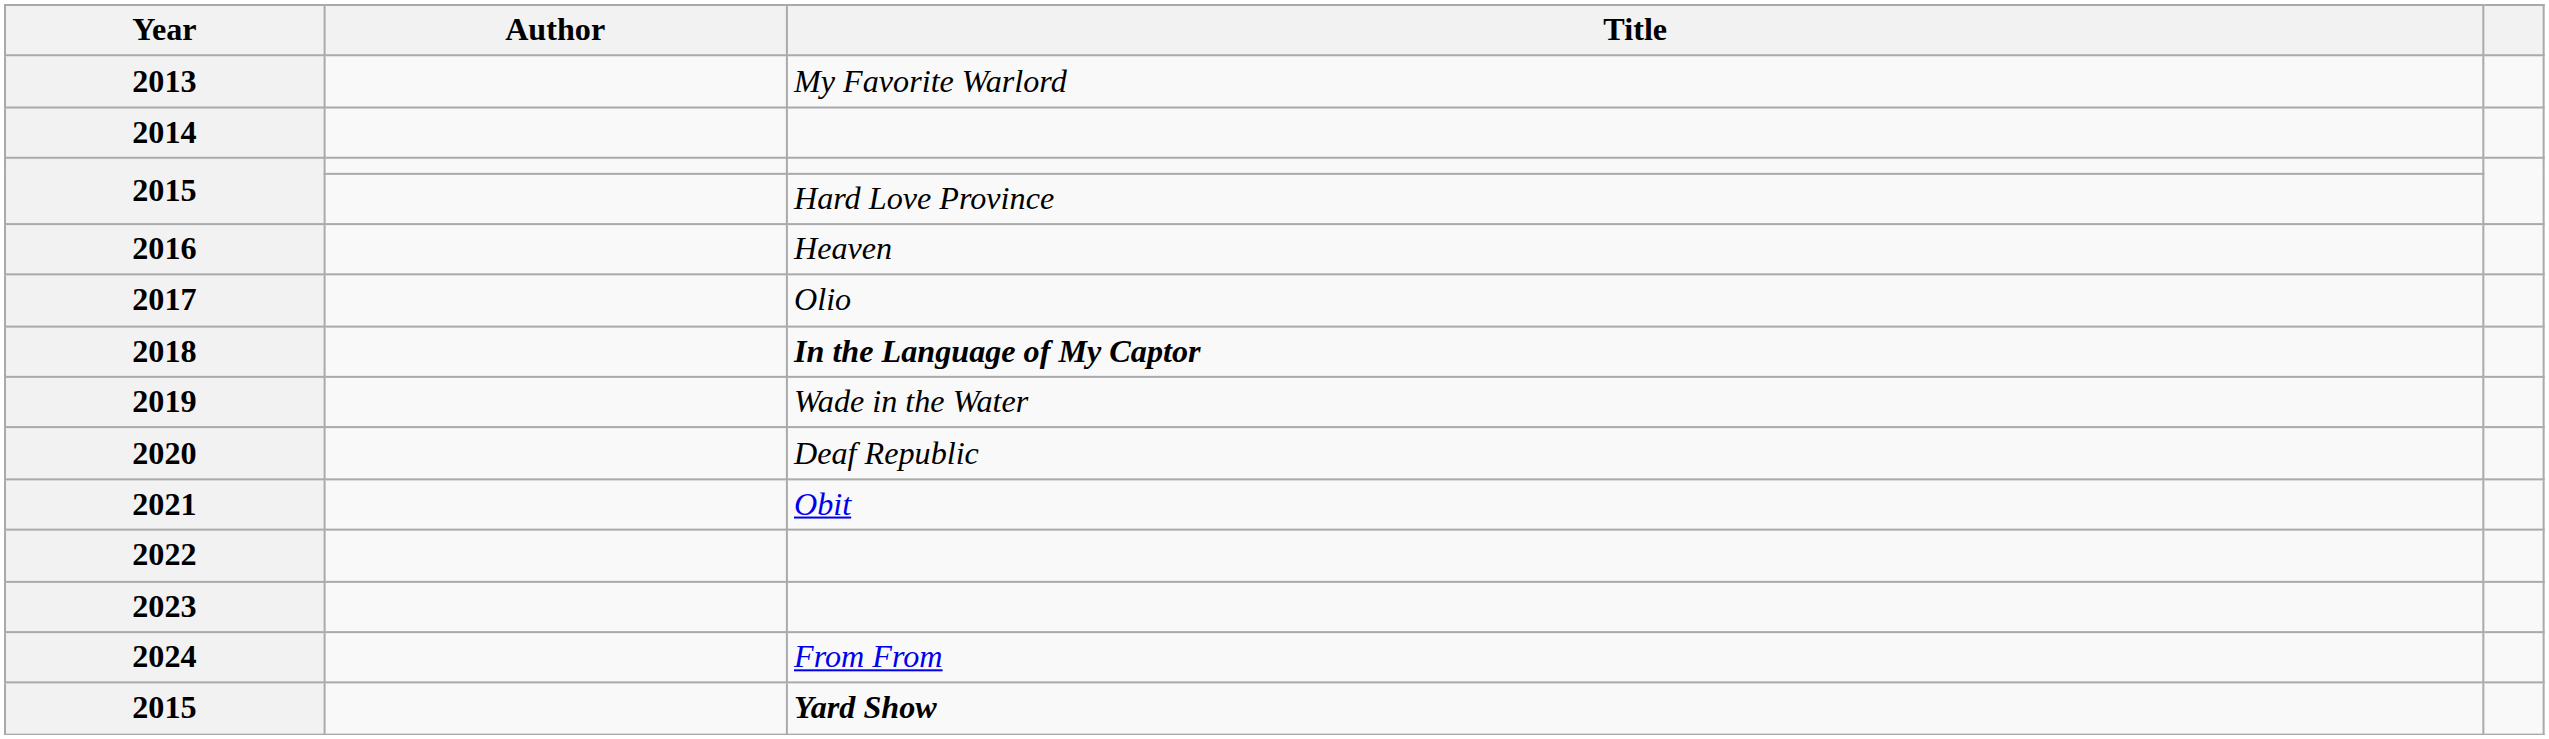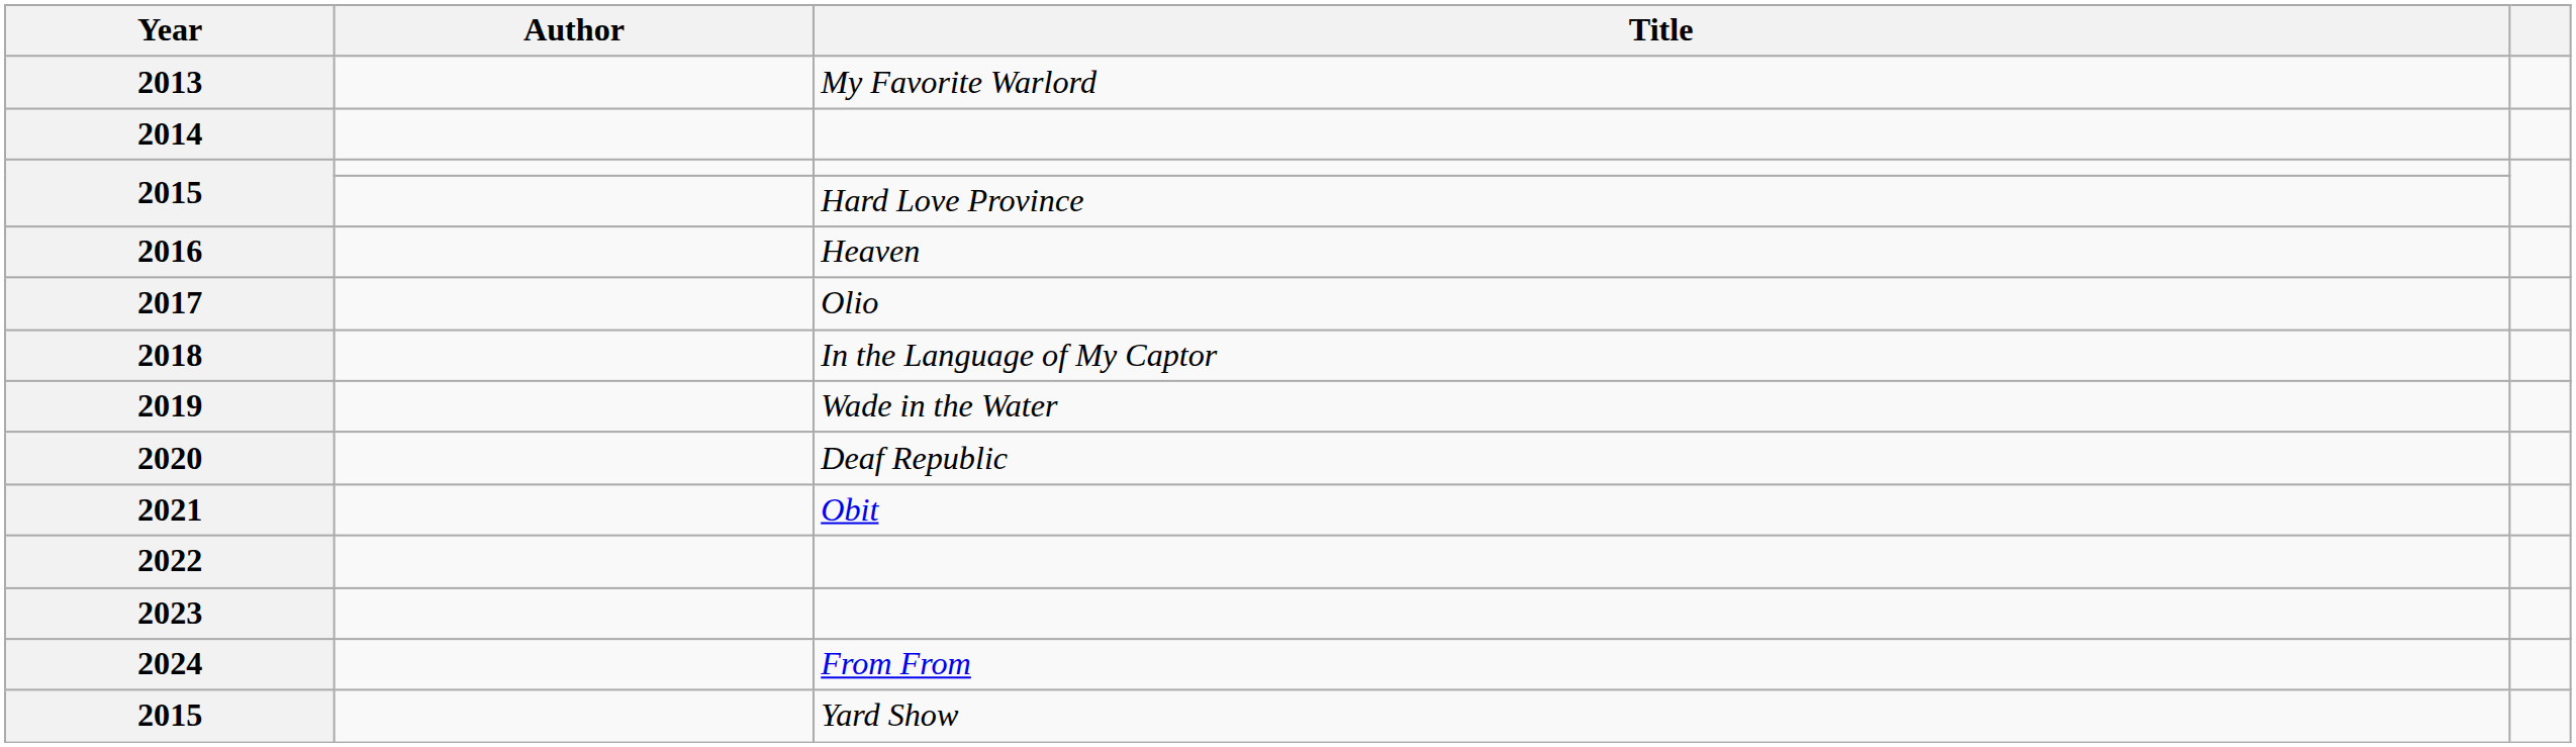2018 | Title: bold -> normal
2015 / Yard Show | Title: bold -> normal
